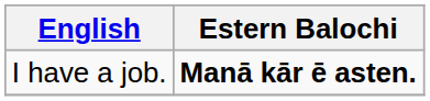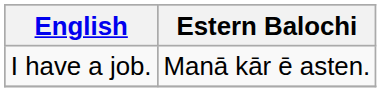I have a job. | Estern Balochi: bold -> normal
